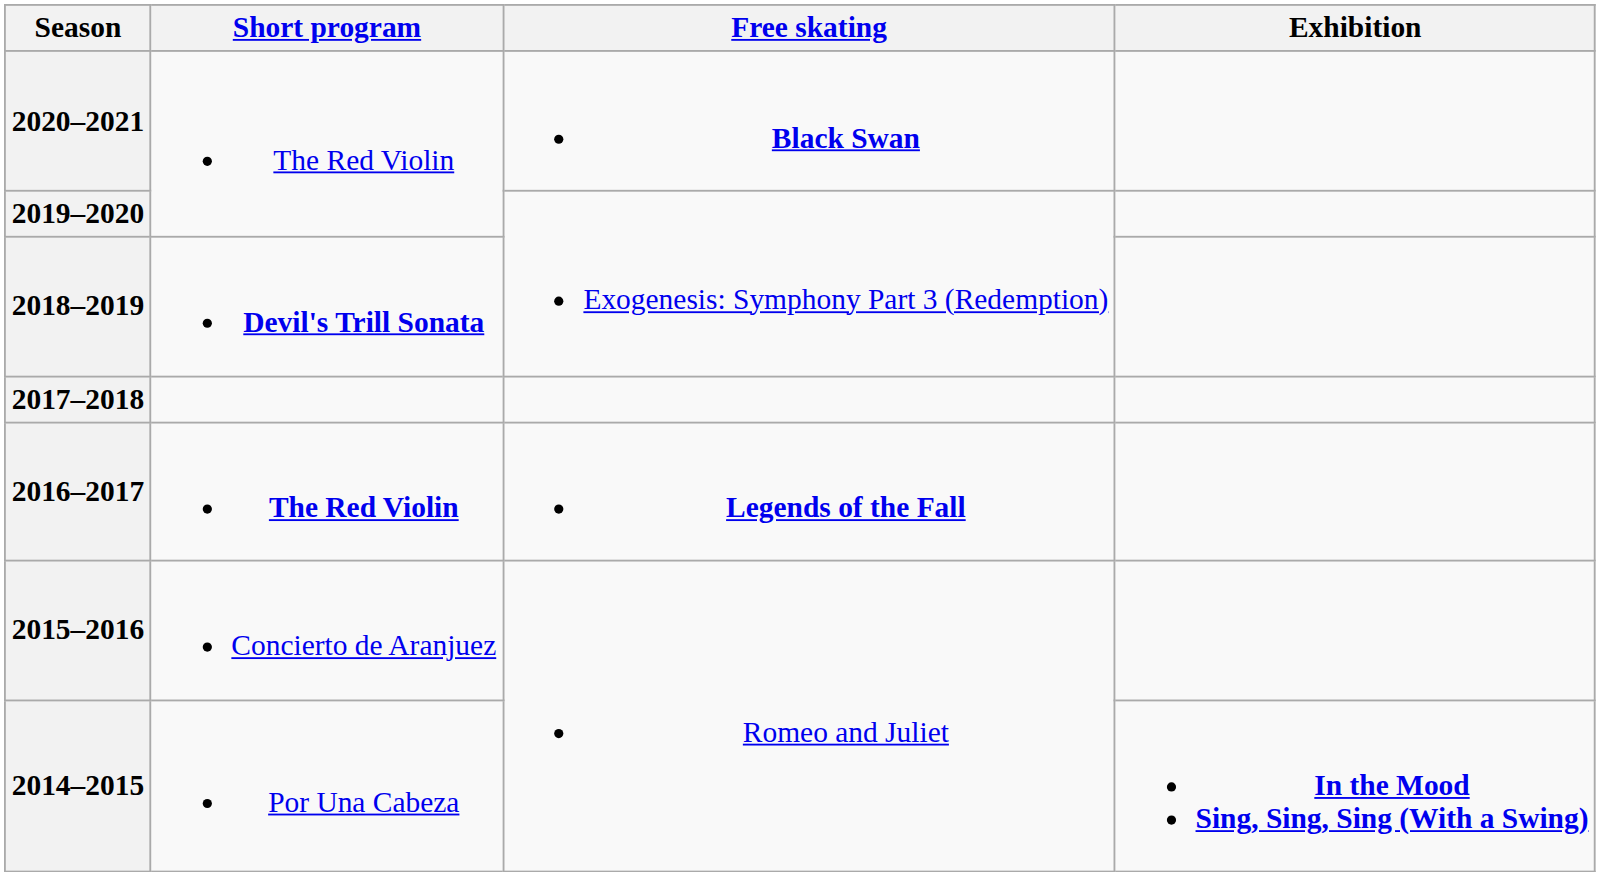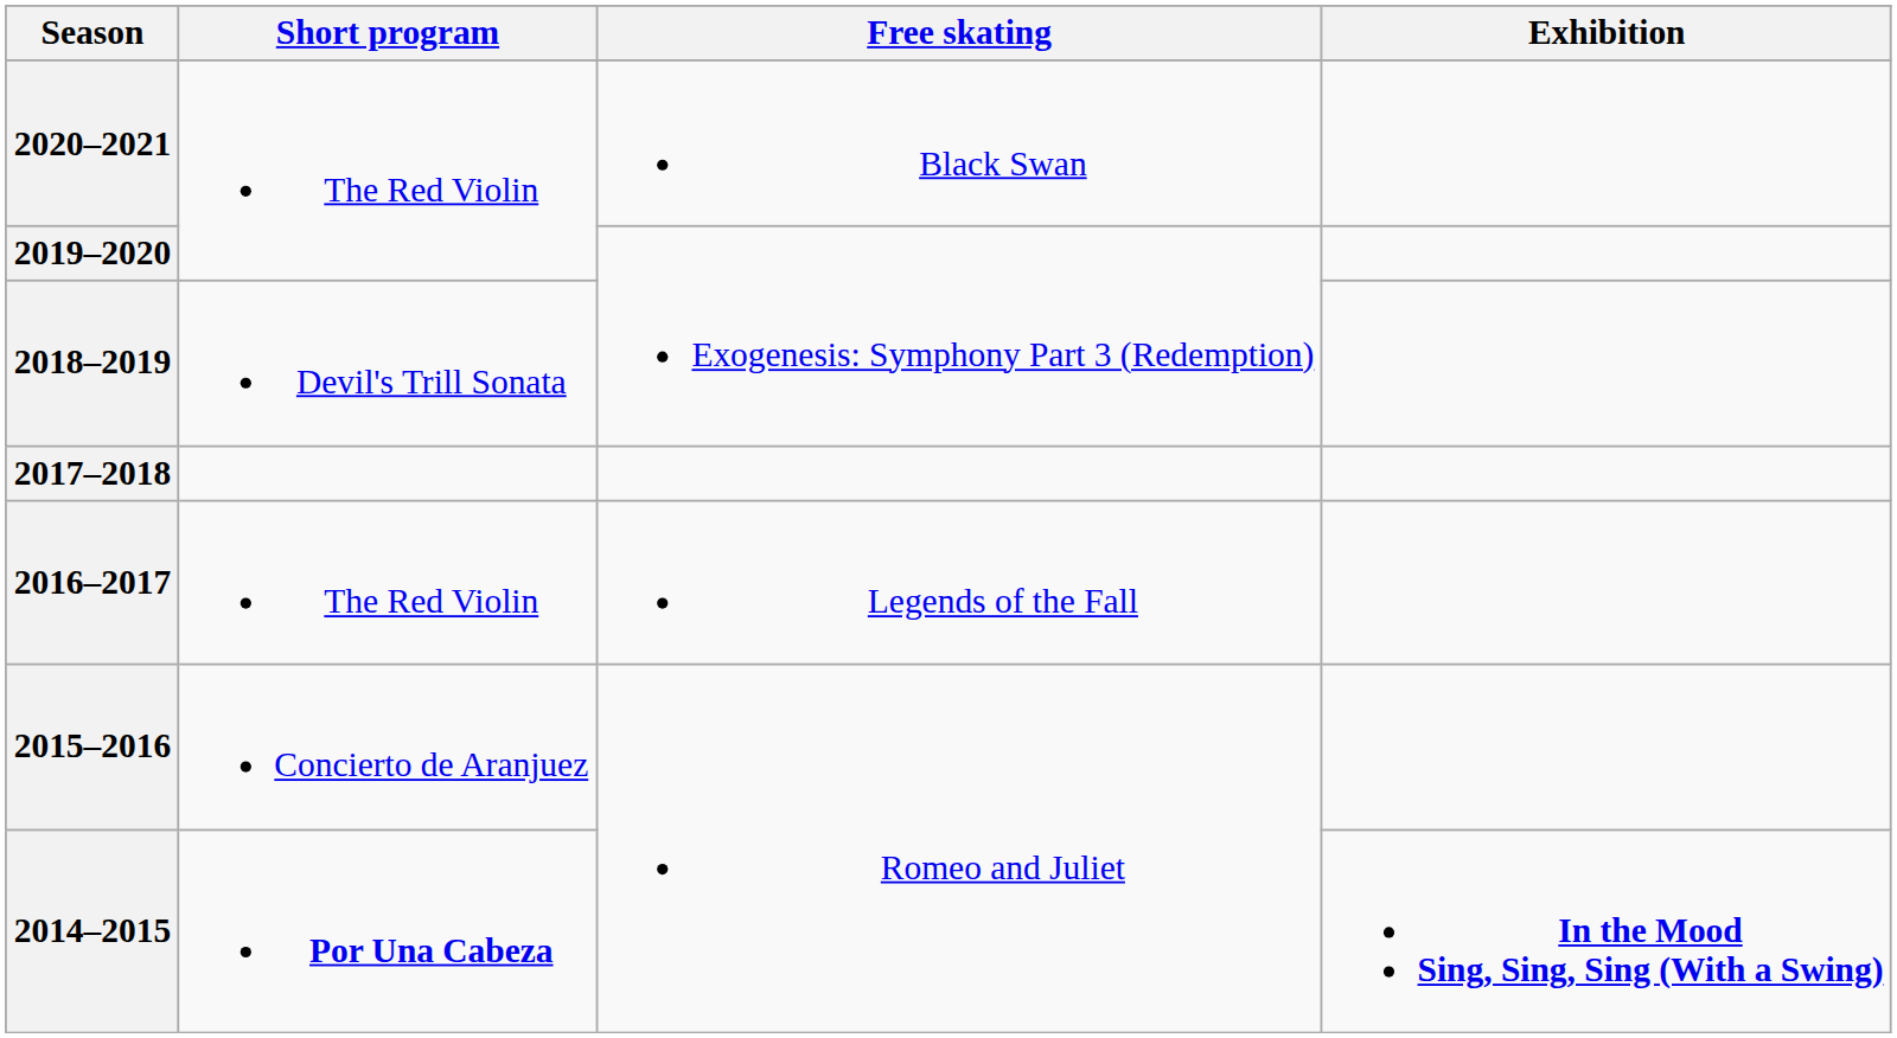2020–2021 | Free skating: bold -> normal
2018–2019 | Short program: bold -> normal
2016–2017 | Short program: bold -> normal
2016–2017 | Free skating: bold -> normal
2014–2015 | Short program: normal -> bold
